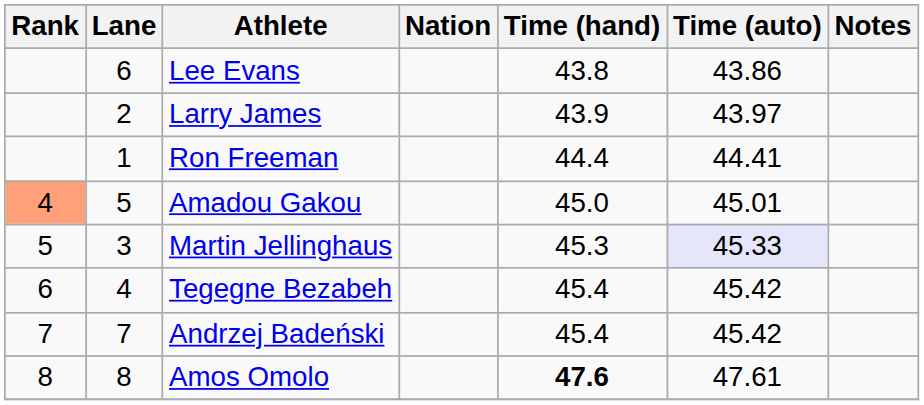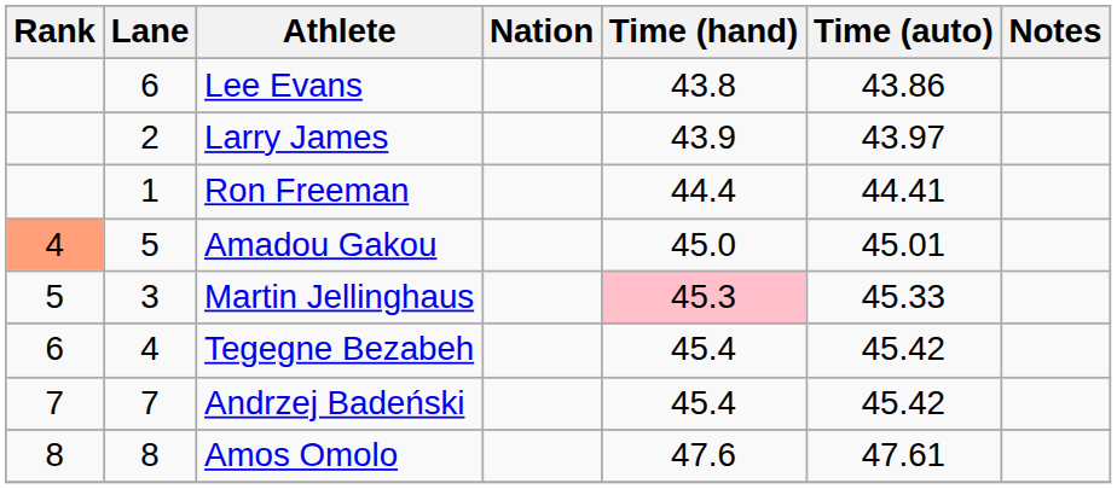Martin Jellinghaus | Time (hand): no background -> pink background
Martin Jellinghaus | Time (auto): lavender background -> no background
Amos Omolo | Time (hand): bold -> normal
